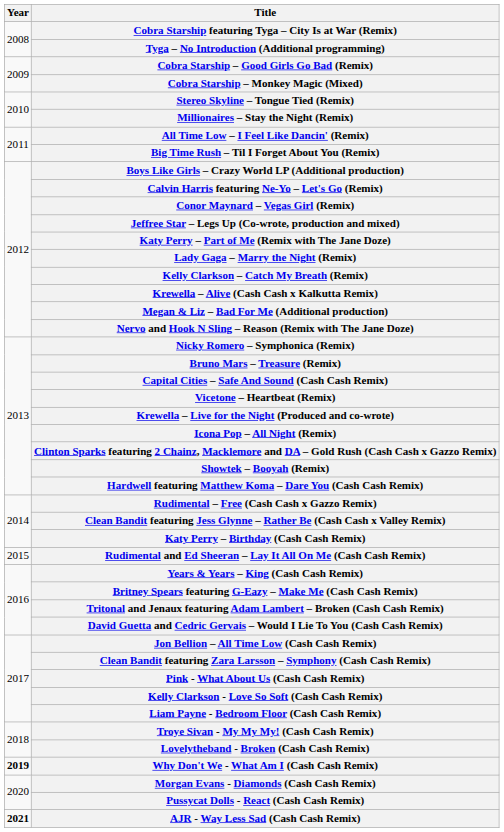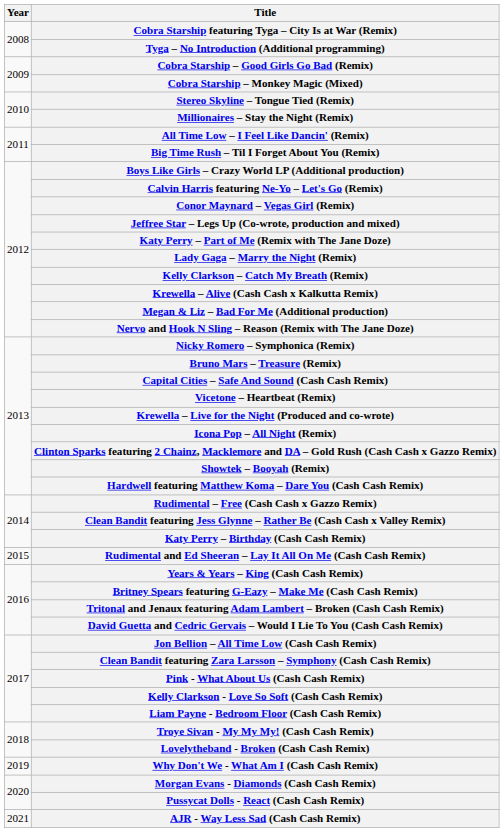Why Don't We - What Am I (Cash Cash Remix) | Year: bold -> normal
AJR - Way Less Sad (Cash Cash Remix) | Year: bold -> normal
